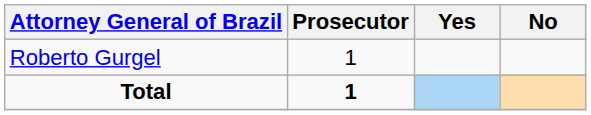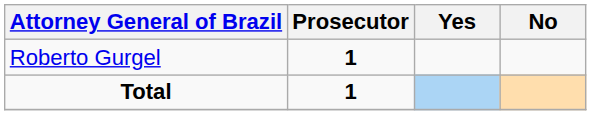Roberto Gurgel | Prosecutor: normal -> bold
